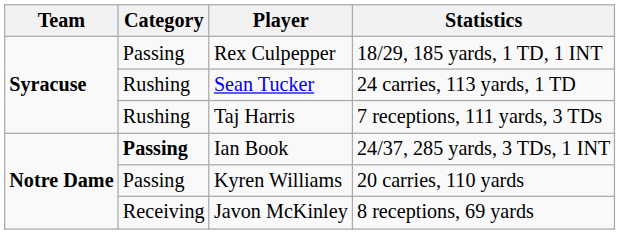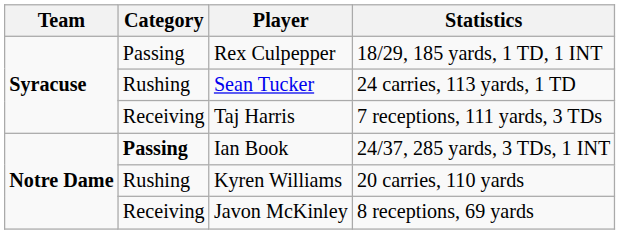Taj Harris | Category: Rushing -> Receiving
Kyren Williams | Category: Passing -> Rushing
